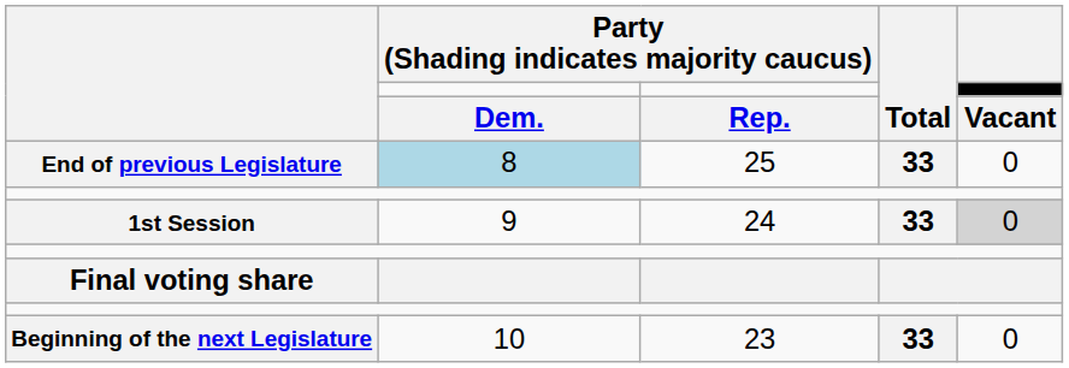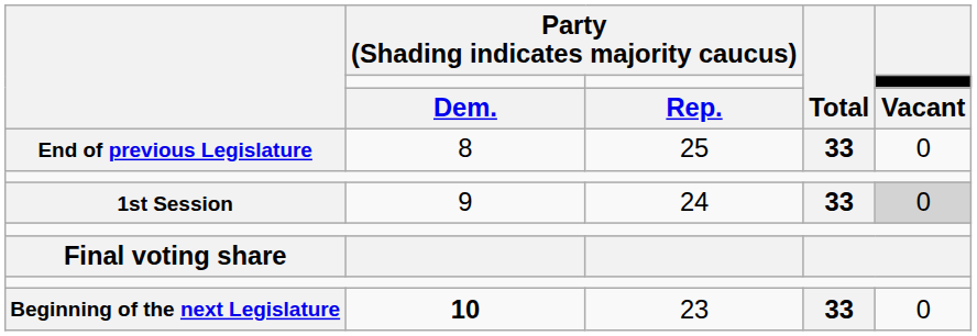End of previous Legislature | column 2: lightblue background -> no background
Beginning of the next Legislature | column 2: normal -> bold
